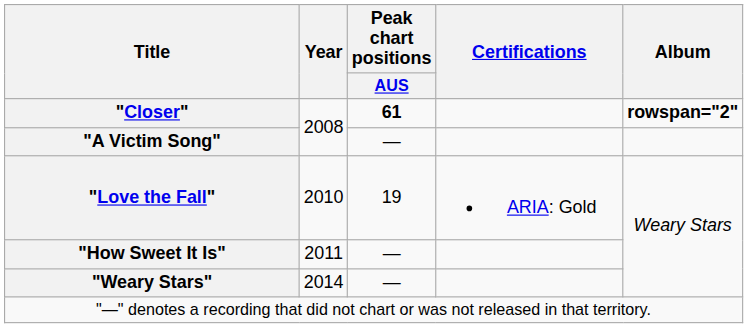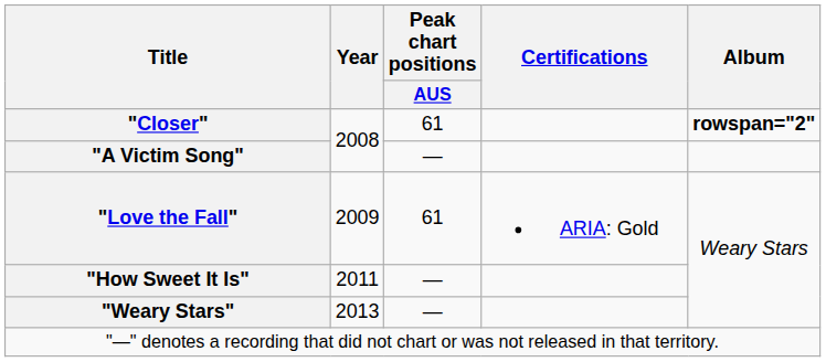"Closer" | Peak chart positions / AUS: bold -> normal
"Love the Fall" | Year: 2010 -> 2009
"Love the Fall" | Peak chart positions / AUS: 19 -> 61
"Weary Stars" | Year: 2014 -> 2013
